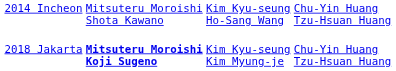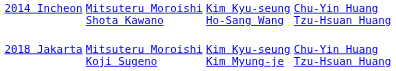2018 Jakarta | column 2: bold -> normal
